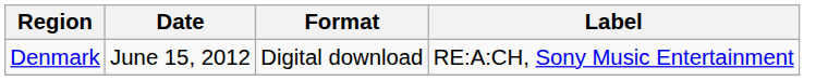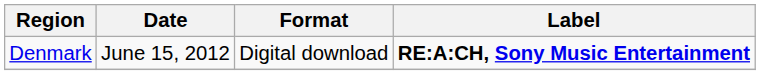Denmark | Label: normal -> bold
